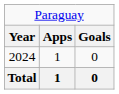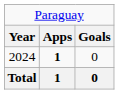2024 | column 2: normal -> bold
